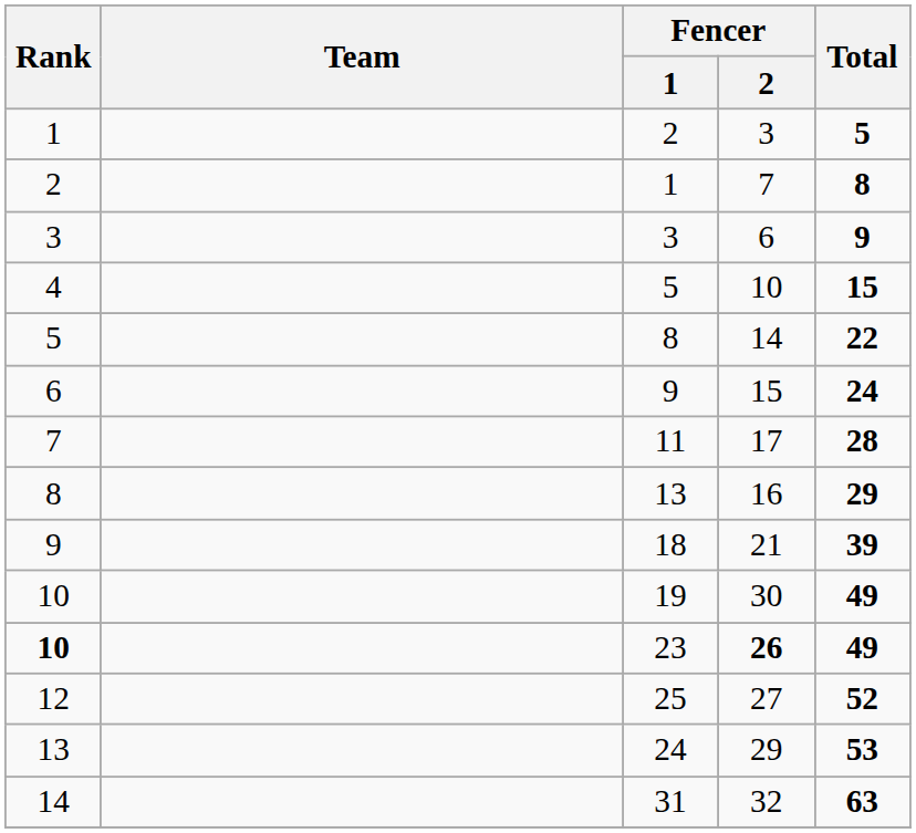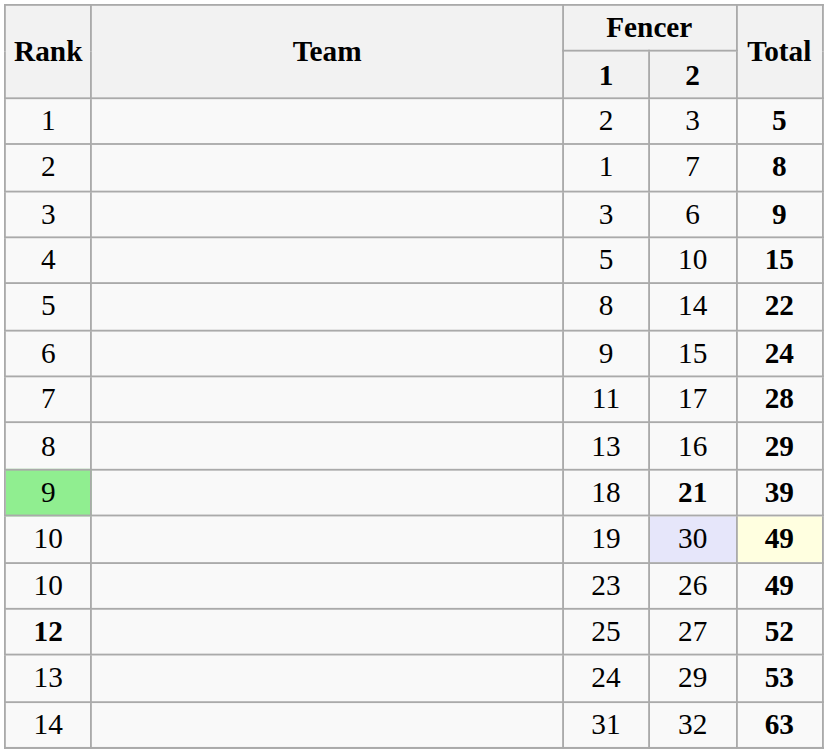18 | Rank: no background -> lightgreen background
18 | Fencer / 2: normal -> bold
19 | Fencer / 2: no background -> lavender background
19 | Total: no background -> lightyellow background
23 | Rank: bold -> normal
23 | Fencer / 2: bold -> normal
25 | Rank: normal -> bold
